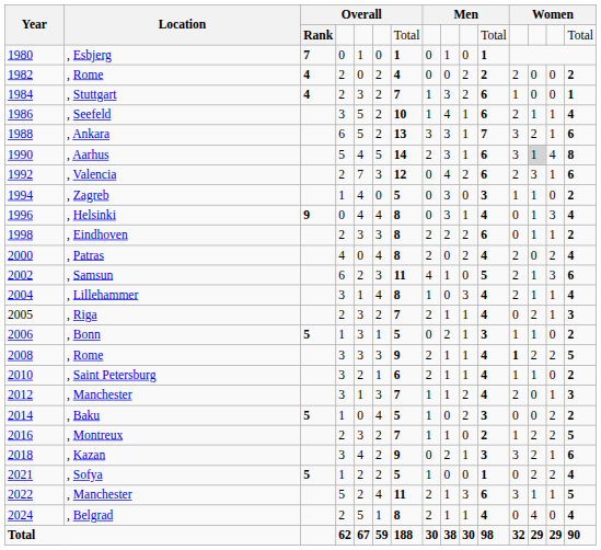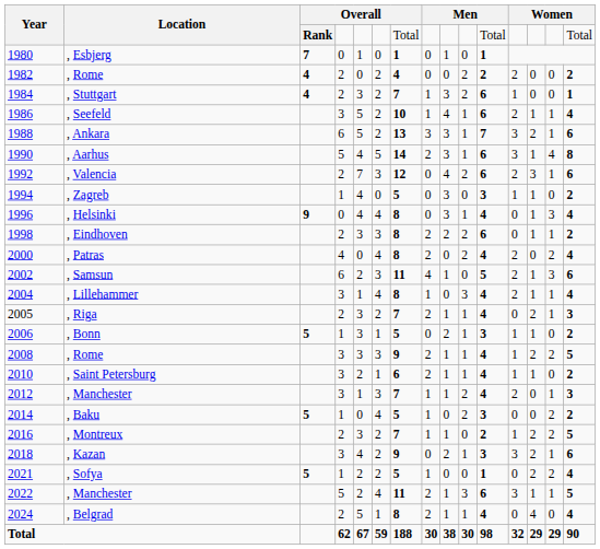, Aarhus | column 13: lightgrey background -> no background
2008 / , Rome | column 12: bold -> normal
